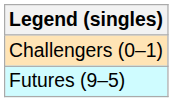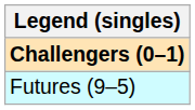row 2 | column 1: normal -> bold
